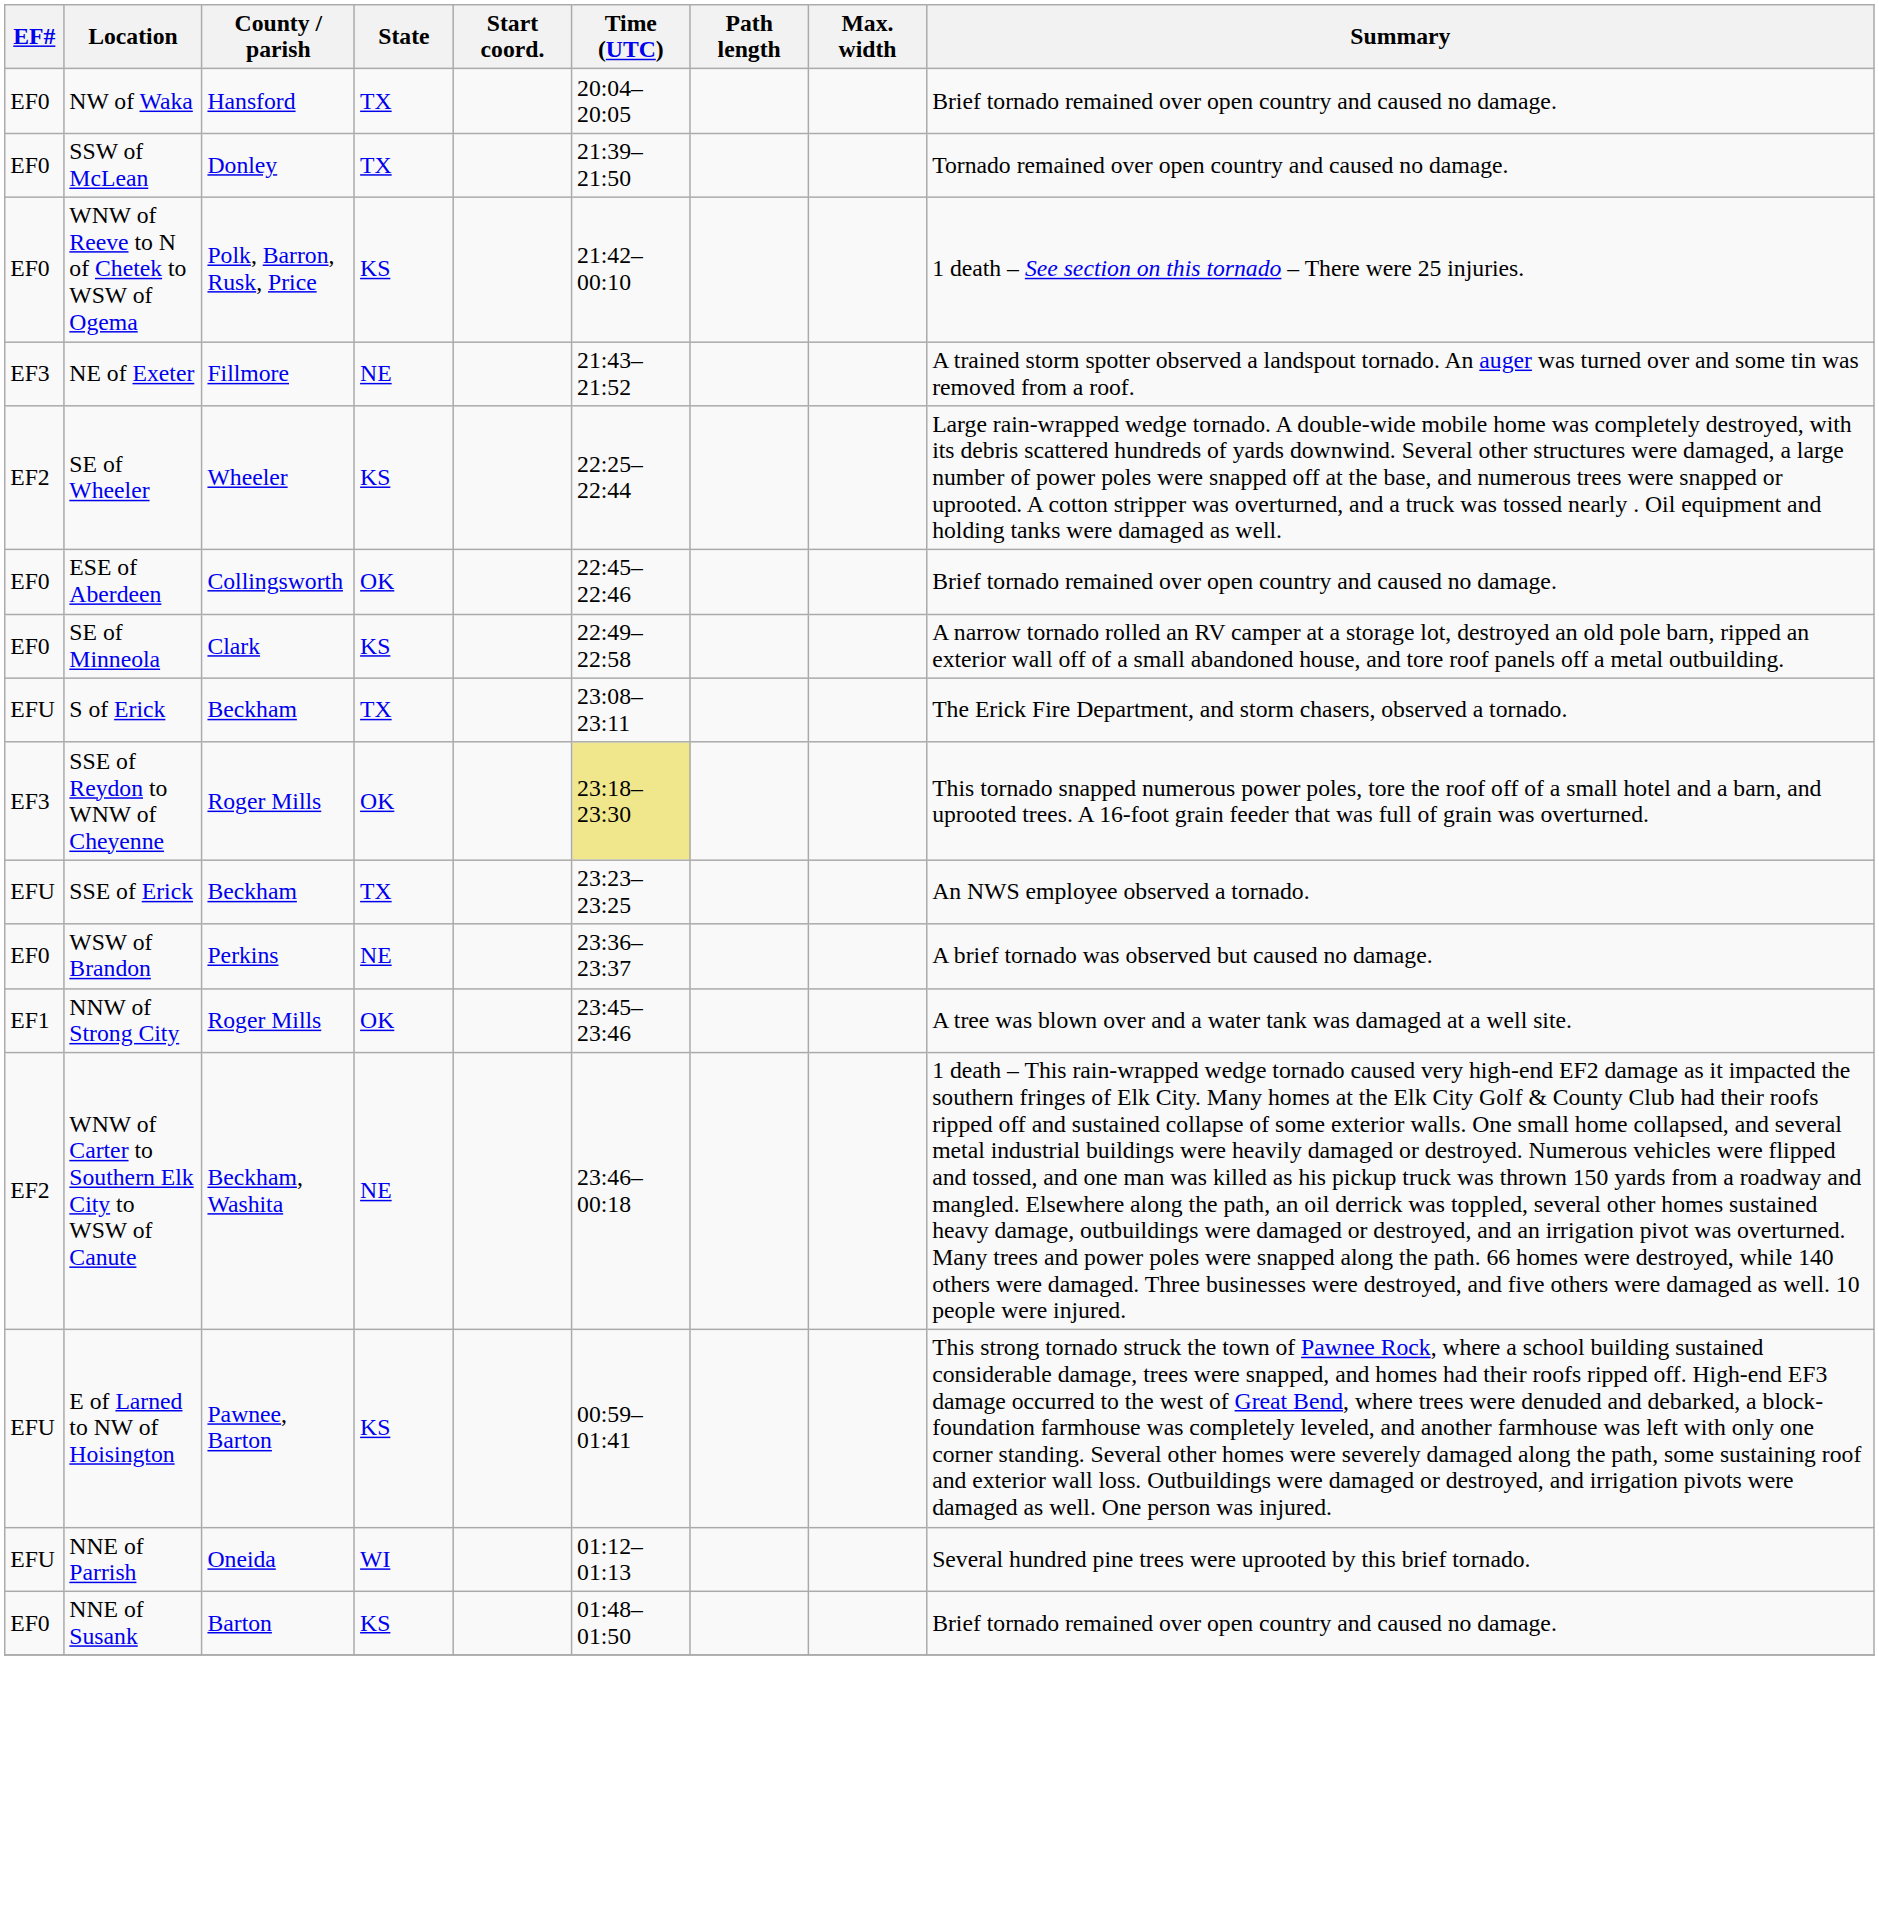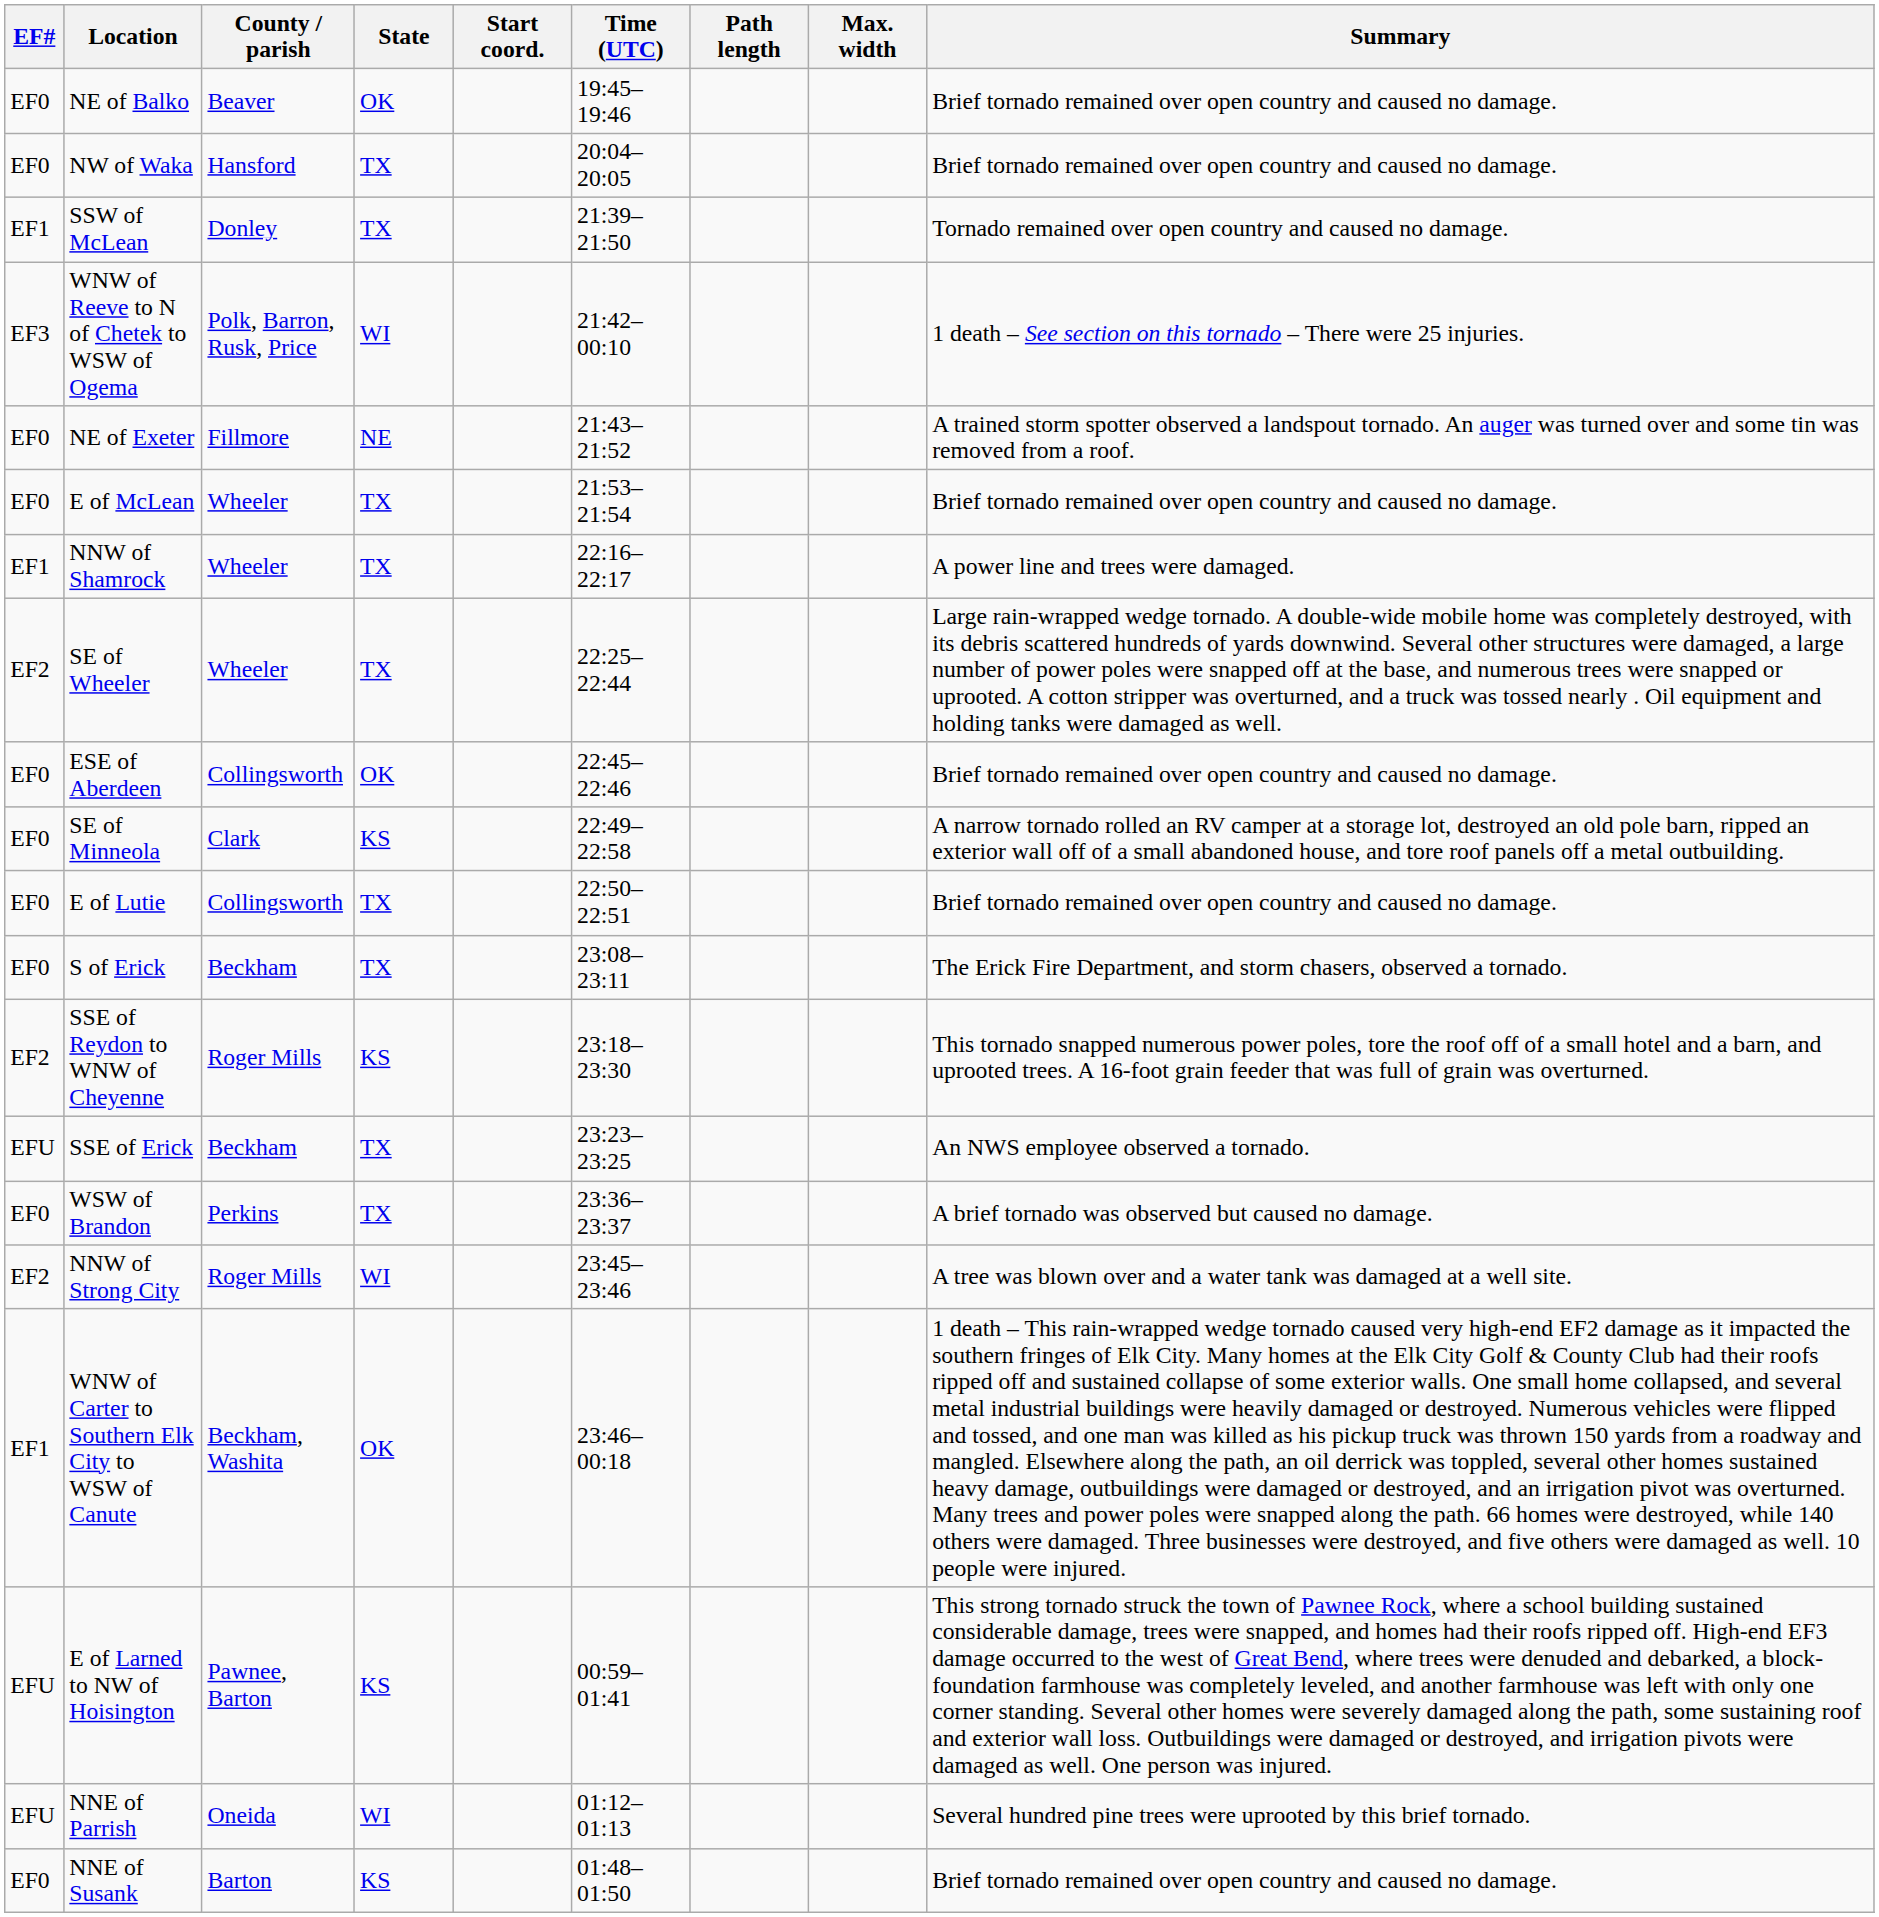+ row: EF0 | NE of Balko | Beaver | OK | 19:45–19:46 | Brief tornado remained over open country and caused no damage.
SSW of McLean | EF#: EF0 -> EF1
WNW of Reeve to N of Chetek to WSW of Ogema | EF#: EF0 -> EF3
WNW of Reeve to N of Chetek to WSW of Ogema | State: KS -> WI
NE of Exeter | EF#: EF3 -> EF0
+ row: EF0 | E of McLean | Wheeler | TX | 21:53–21:54 | Brief tornado remained over open country and caused no damage.
+ row: EF1 | NNW of Shamrock | Wheeler | TX | 22:16–22:17 | A power line and trees were damaged.
SE of Wheeler | State: KS -> TX
+ row: EF0 | E of Lutie | Collingsworth | TX | 22:50–22:51 | Brief tornado remained over open country and caused no damage.
S of Erick | EF#: EFU -> EF0
SSE of Reydon to WNW of Cheyenne | EF#: EF3 -> EF2
SSE of Reydon to WNW of Cheyenne | State: OK -> KS
SSE of Reydon to WNW of Cheyenne | Time (UTC): khaki background -> no background
WSW of Brandon | State: NE -> TX
NNW of Strong City | EF#: EF1 -> EF2
NNW of Strong City | State: OK -> WI
WNW of Carter to Southern Elk City to WSW of Canute | EF#: EF2 -> EF1
WNW of Carter to Southern Elk City to WSW of Canute | State: NE -> OK
